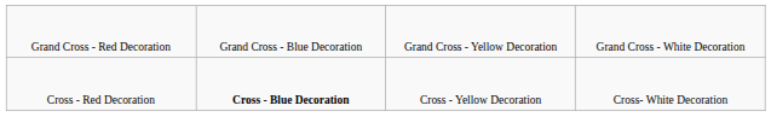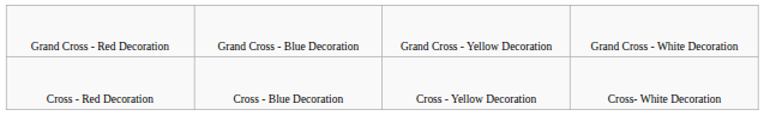Cross - Red Decoration | column 2: bold -> normal
